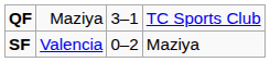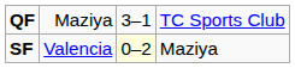SF | column 3: no background -> lightyellow background
